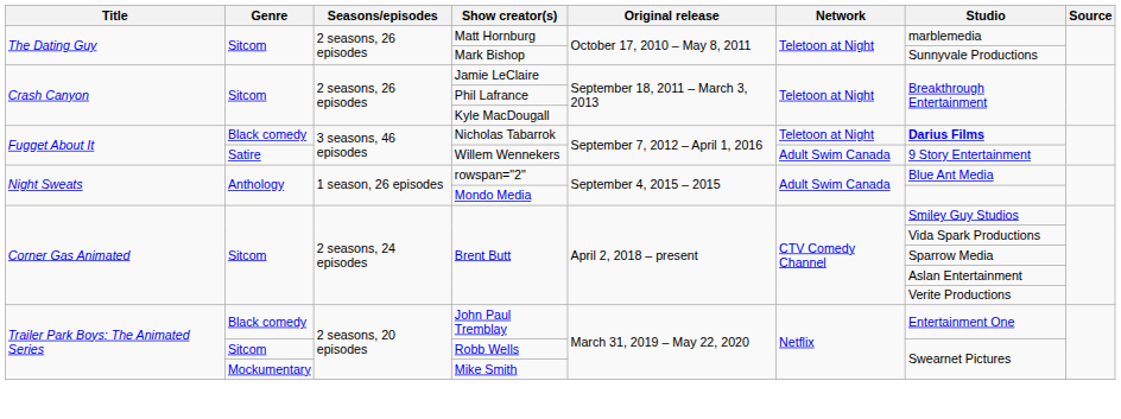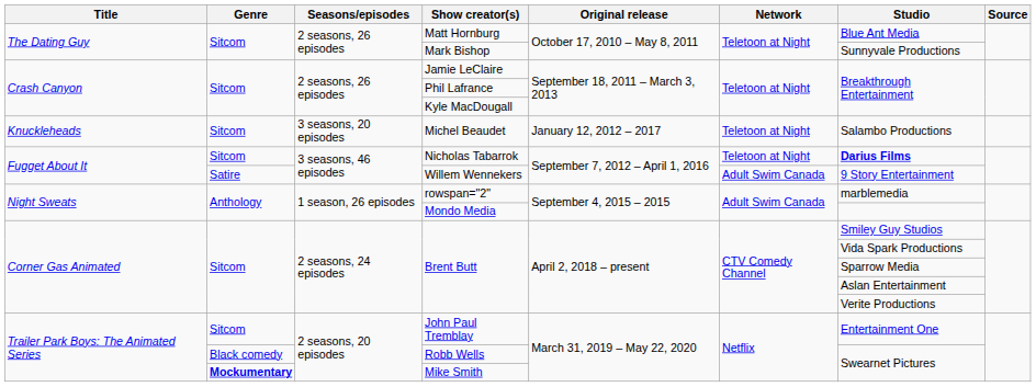Matt Hornburg | Studio: marblemedia -> Blue Ant Media
+ row: Knuckleheads | Sitcom | 3 seasons, 20 episodes | Michel Beaudet | January 12, 2012 – 2017 | Teletoon at Night | Salambo Productions
Nicholas Tabarrok | Genre: Black comedy -> Sitcom
rowspan="2" | Studio: Blue Ant Media -> marblemedia
John Paul Tremblay | Genre: Black comedy -> Sitcom
Robb Wells | Genre: Sitcom -> Black comedy
Mike Smith | Genre: normal -> bold
